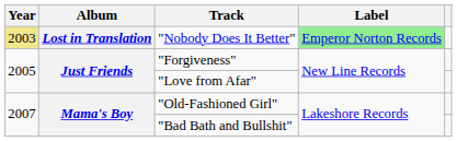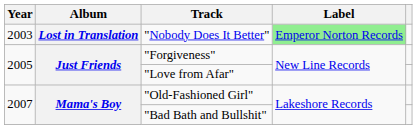"Nobody Does It Better" | Year: khaki background -> no background
